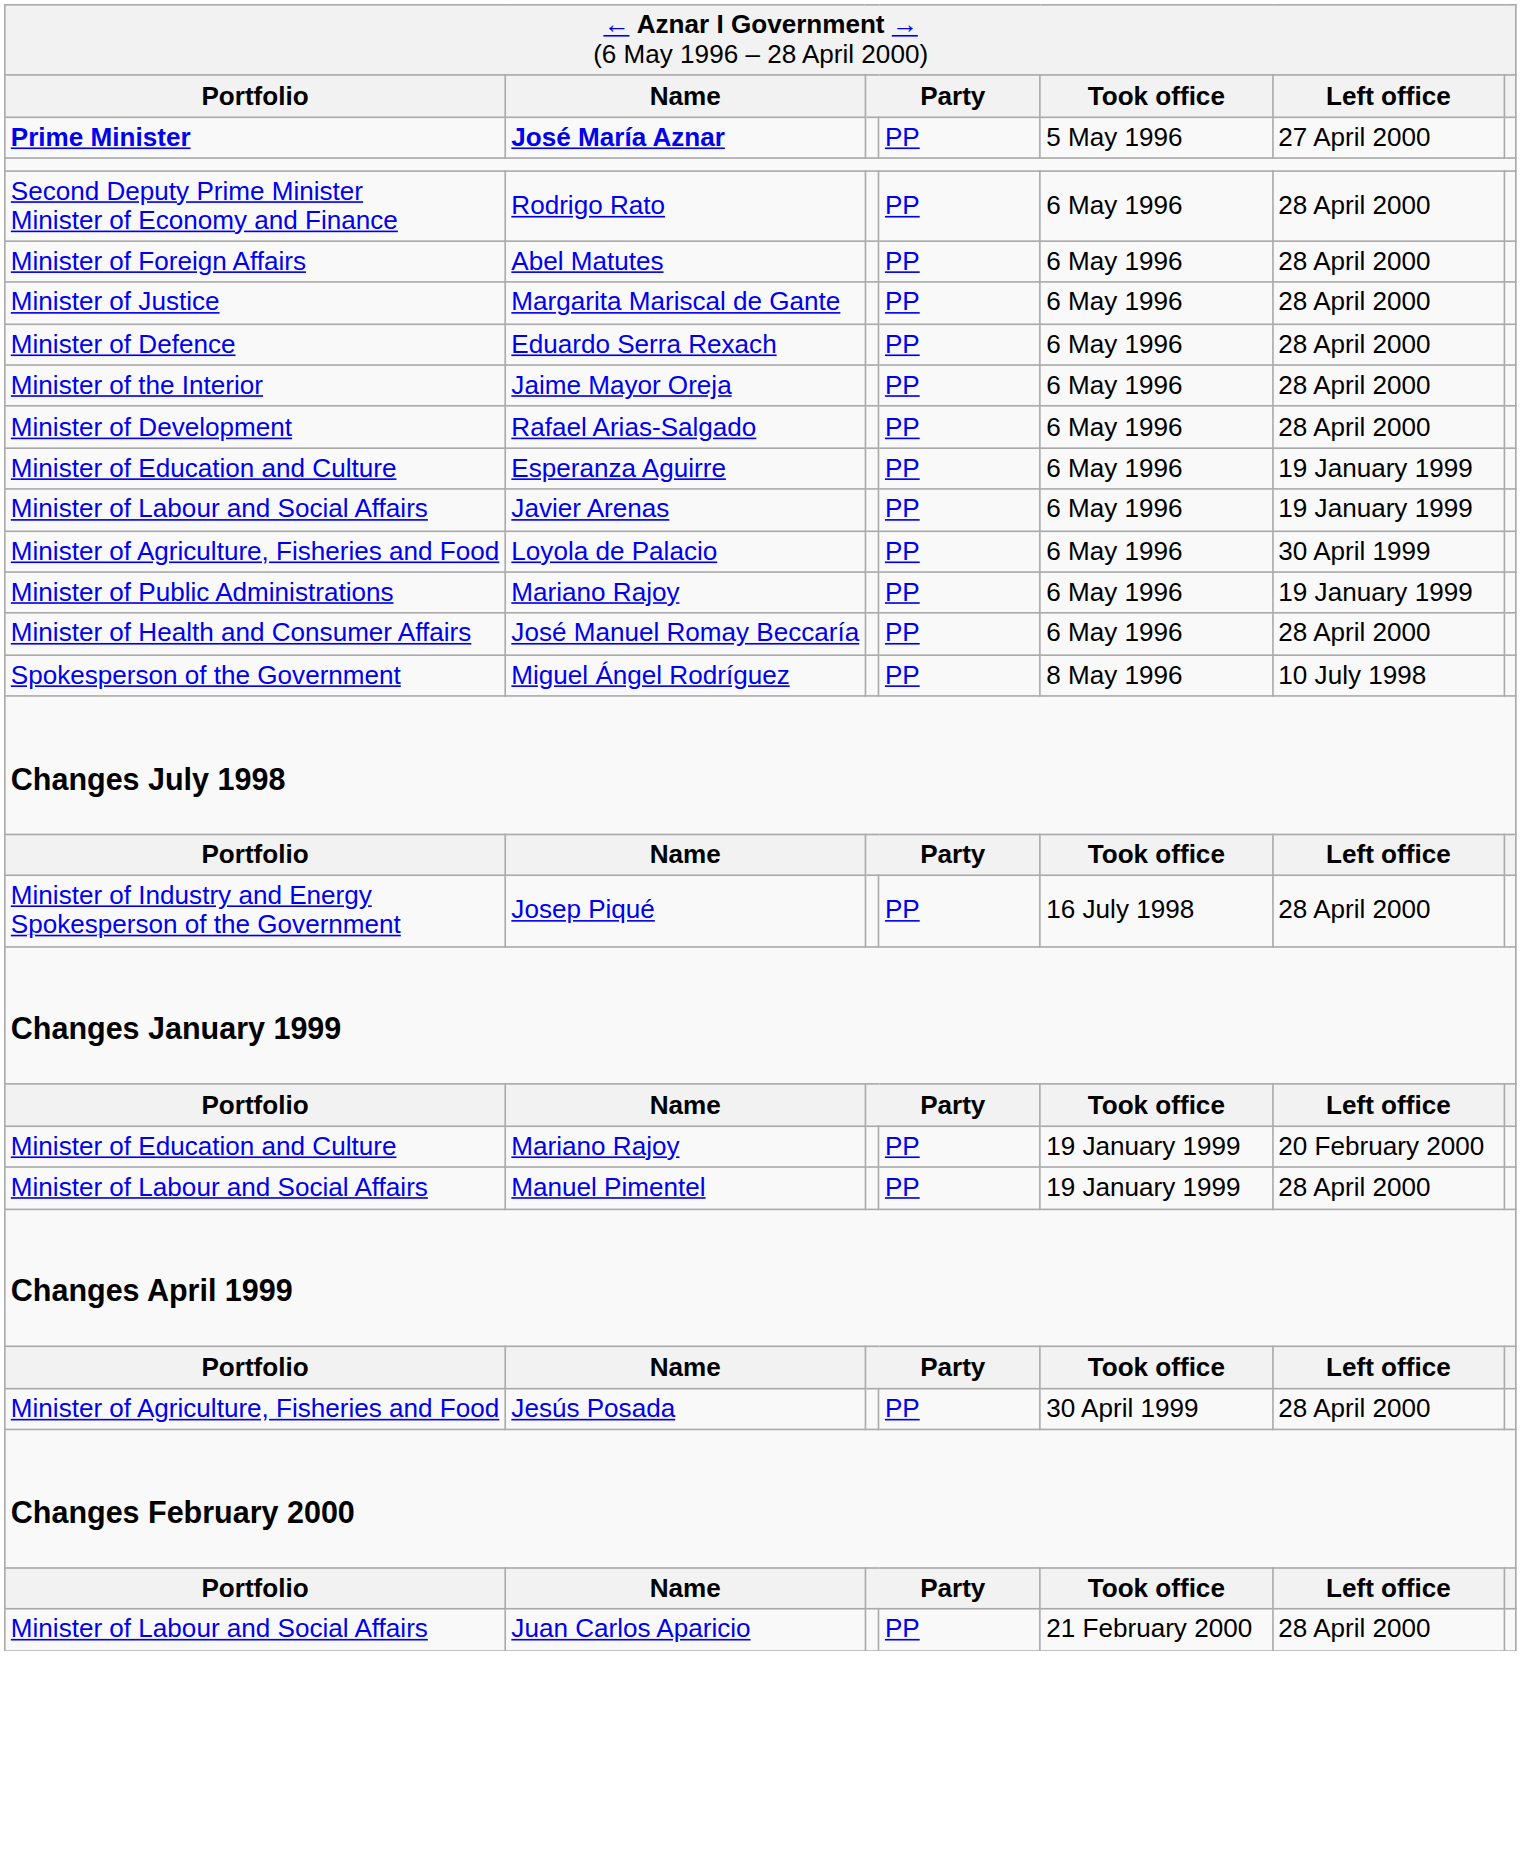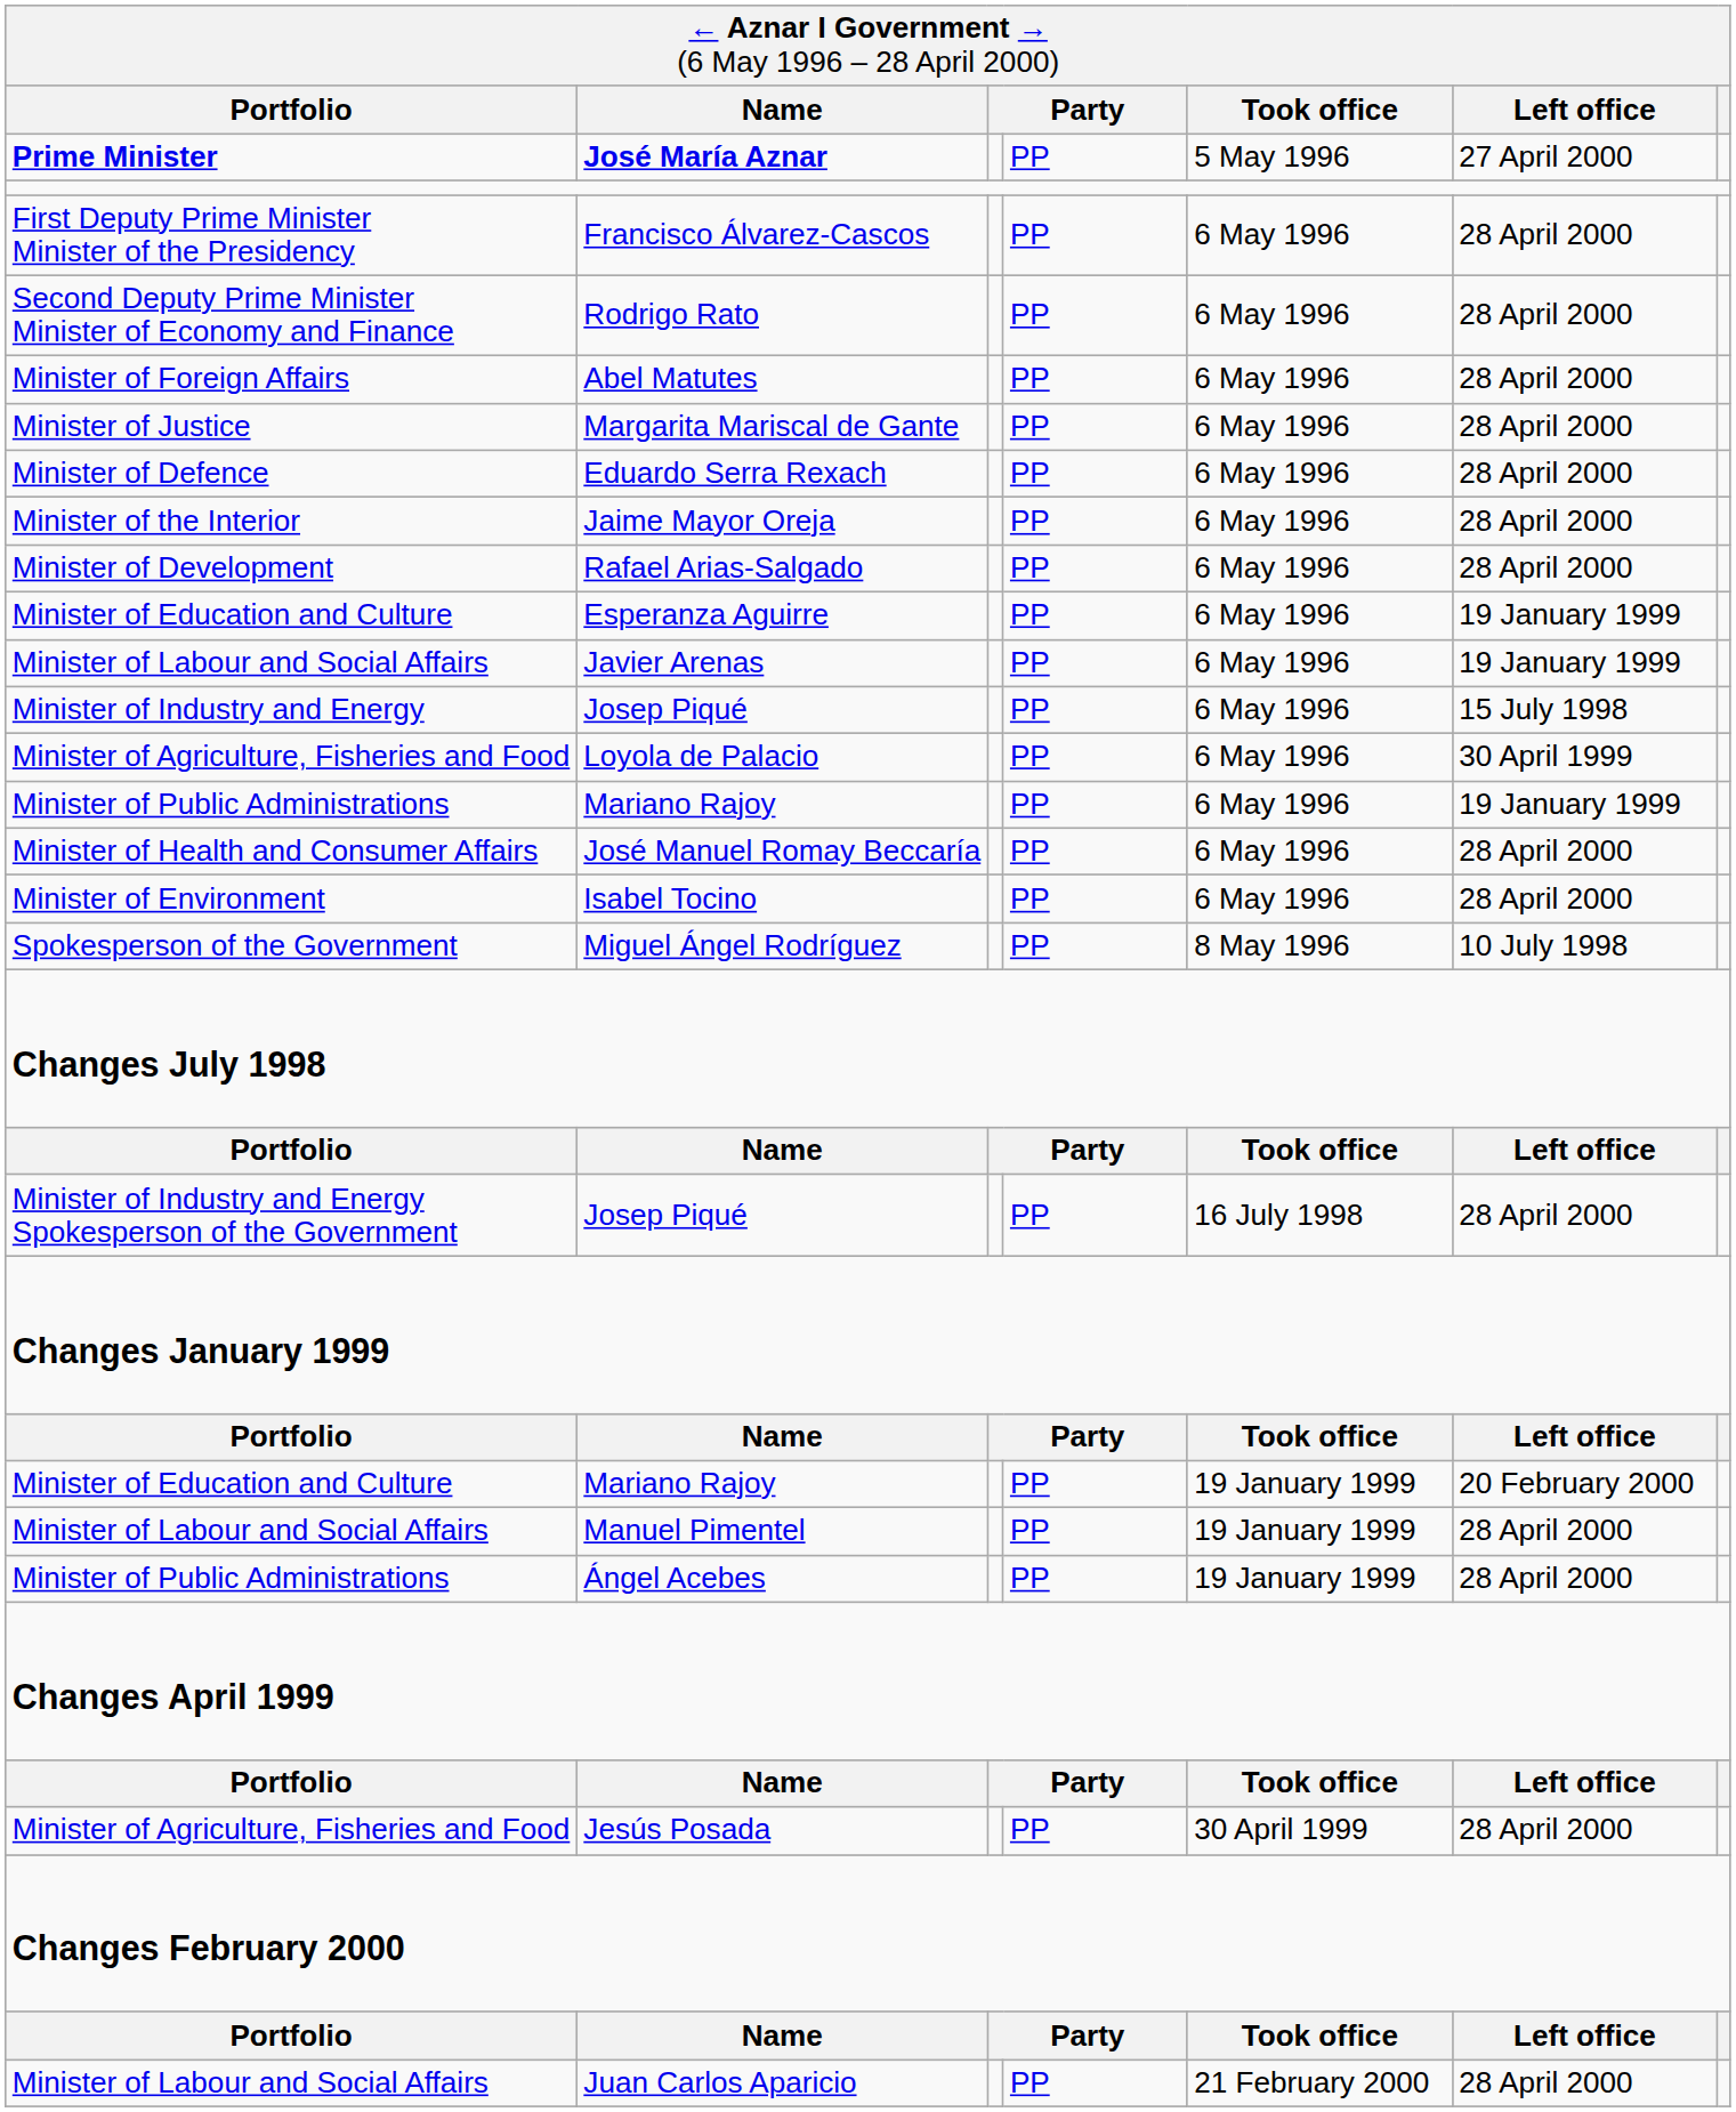+ row: First Deputy Prime Minister Minister of the Presidency | Francisco Álvarez-Cascos | PP | 6 May 1996 | 28 April 2000
+ row: Minister of Industry and Energy | Josep Piqué | PP | 6 May 1996 | 15 July 1998
+ row: Minister of Environment | Isabel Tocino | PP | 6 May 1996 | 28 April 2000
+ row: Minister of Public Administrations | Ángel Acebes | PP | 19 January 1999 | 28 April 2000
